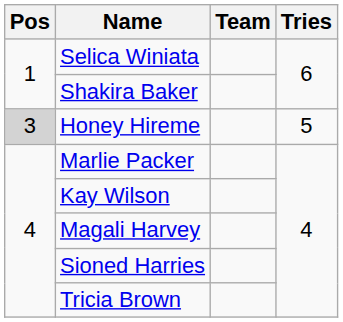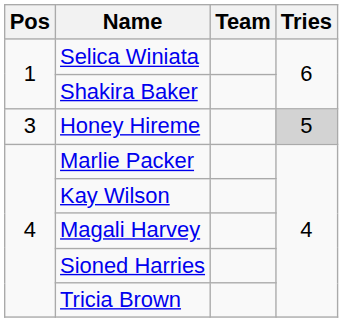Honey Hireme | Pos: lightgrey background -> no background
Honey Hireme | Tries: no background -> lightgrey background
